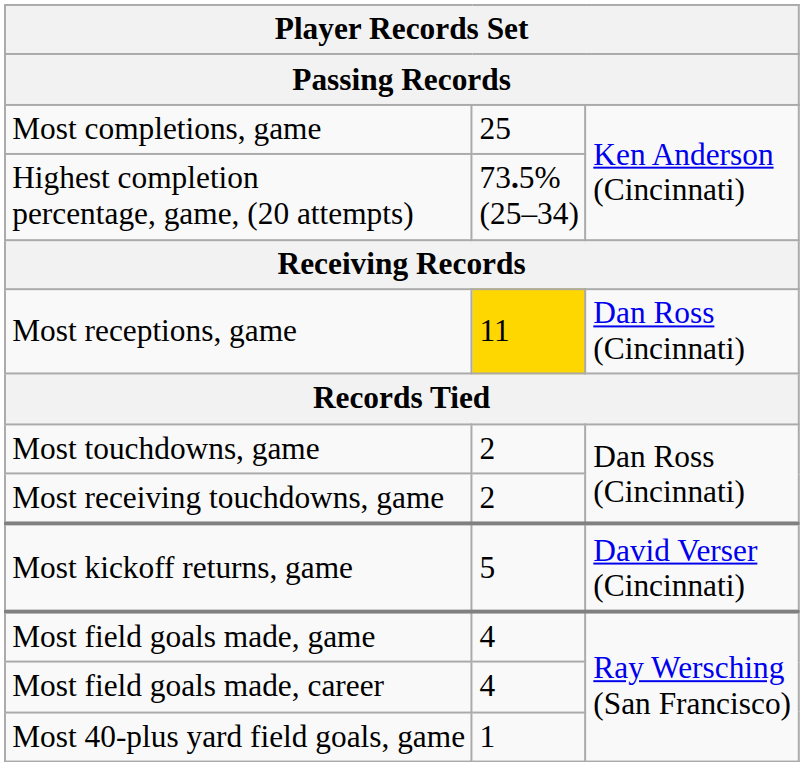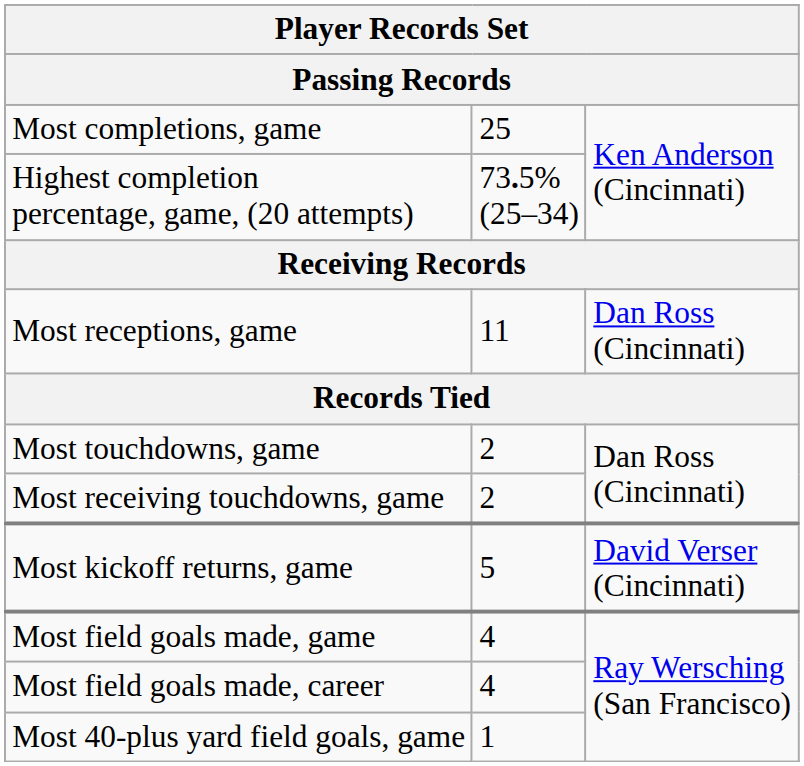Most receptions, game | column 2: gold background -> no background
